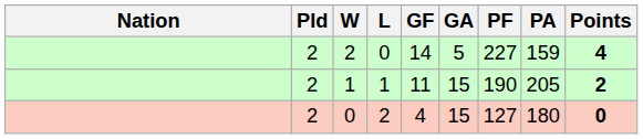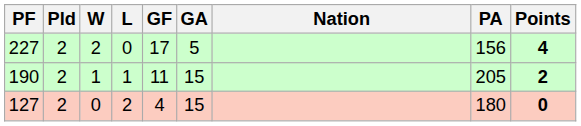columns swapped: Nation <-> PF
row 2 | GF: 14 -> 17
row 2 | PA: 159 -> 156
